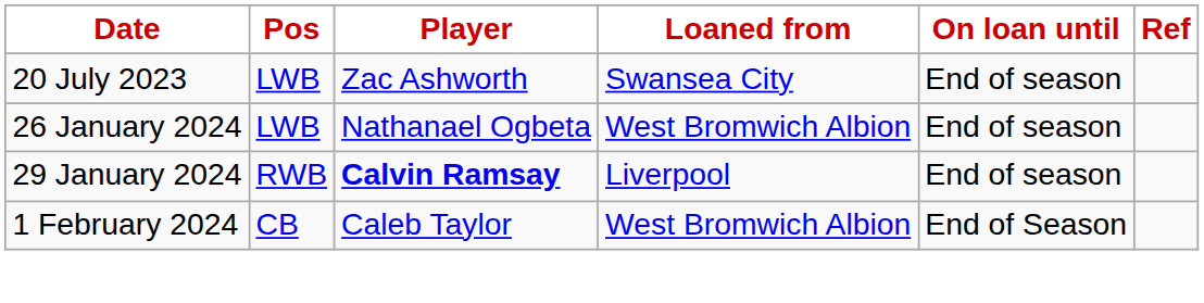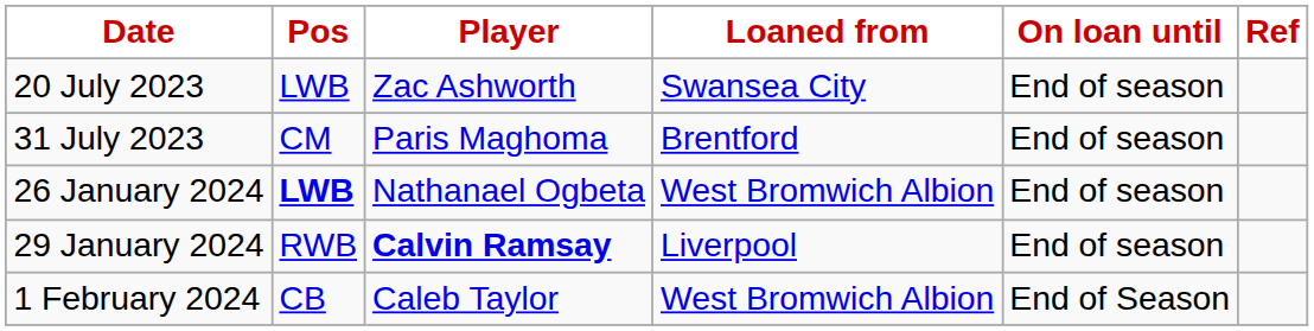+ row: 31 July 2023 | CM | Paris Maghoma | Brentford | End of season
26 January 2024 | Pos: normal -> bold
